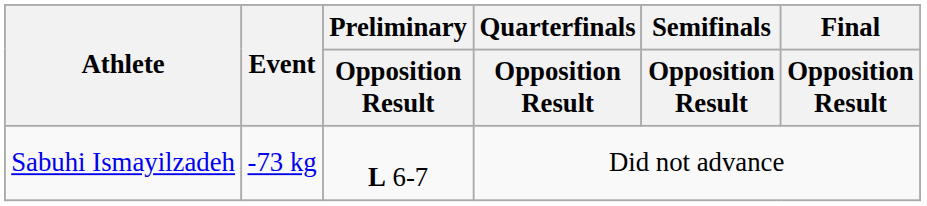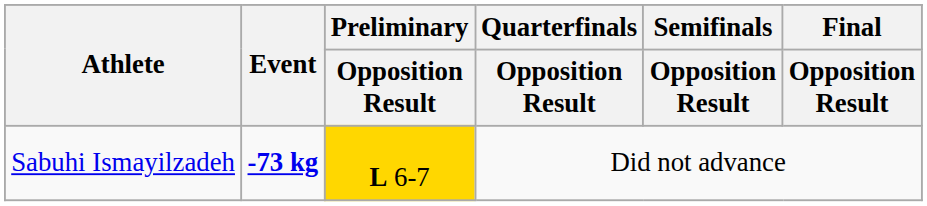Sabuhi Ismayilzadeh | Event: normal -> bold
Sabuhi Ismayilzadeh | Preliminary / Opposition Result: no background -> gold background
